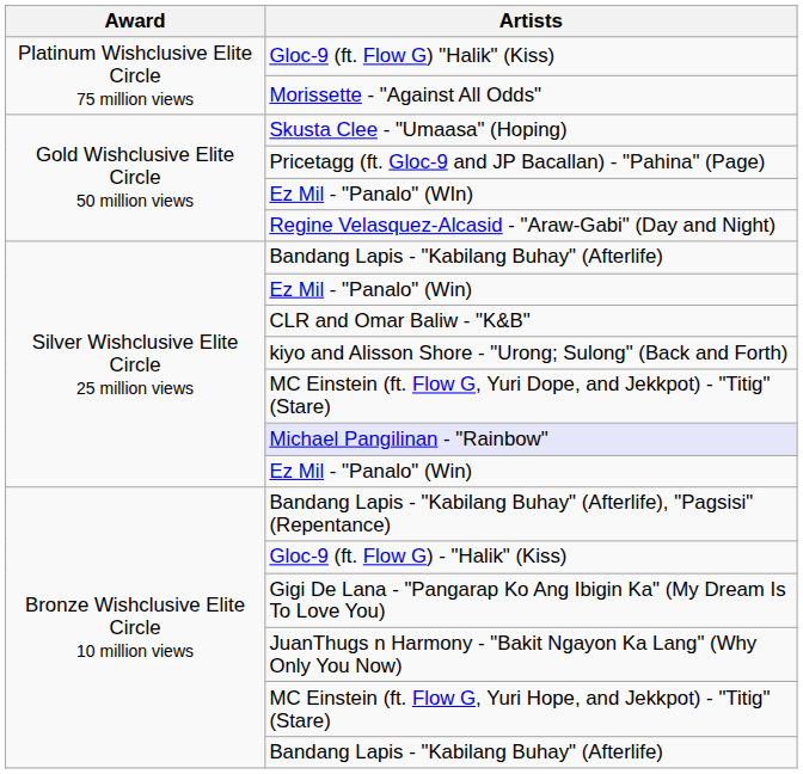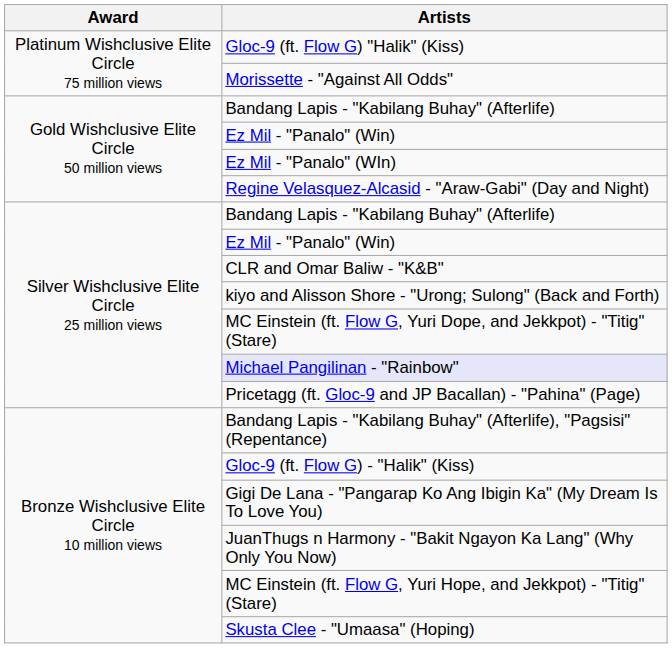row 4 | Artists: Skusta Clee - "Umaasa" (Hoping) -> Bandang Lapis - "Kabilang Buhay" (Afterlife)
row 5 | Artists: Pricetagg (ft. Gloc-9 and JP Bacallan) - "Pahina" (Page) -> Ez Mil - "Panalo" (Win)
row 14 | Artists: Ez Mil - "Panalo" (Win) -> Pricetagg (ft. Gloc-9 and JP Bacallan) - "Pahina" (Page)
row 20 | Artists: Bandang Lapis - "Kabilang Buhay" (Afterlife) -> Skusta Clee - "Umaasa" (Hoping)
